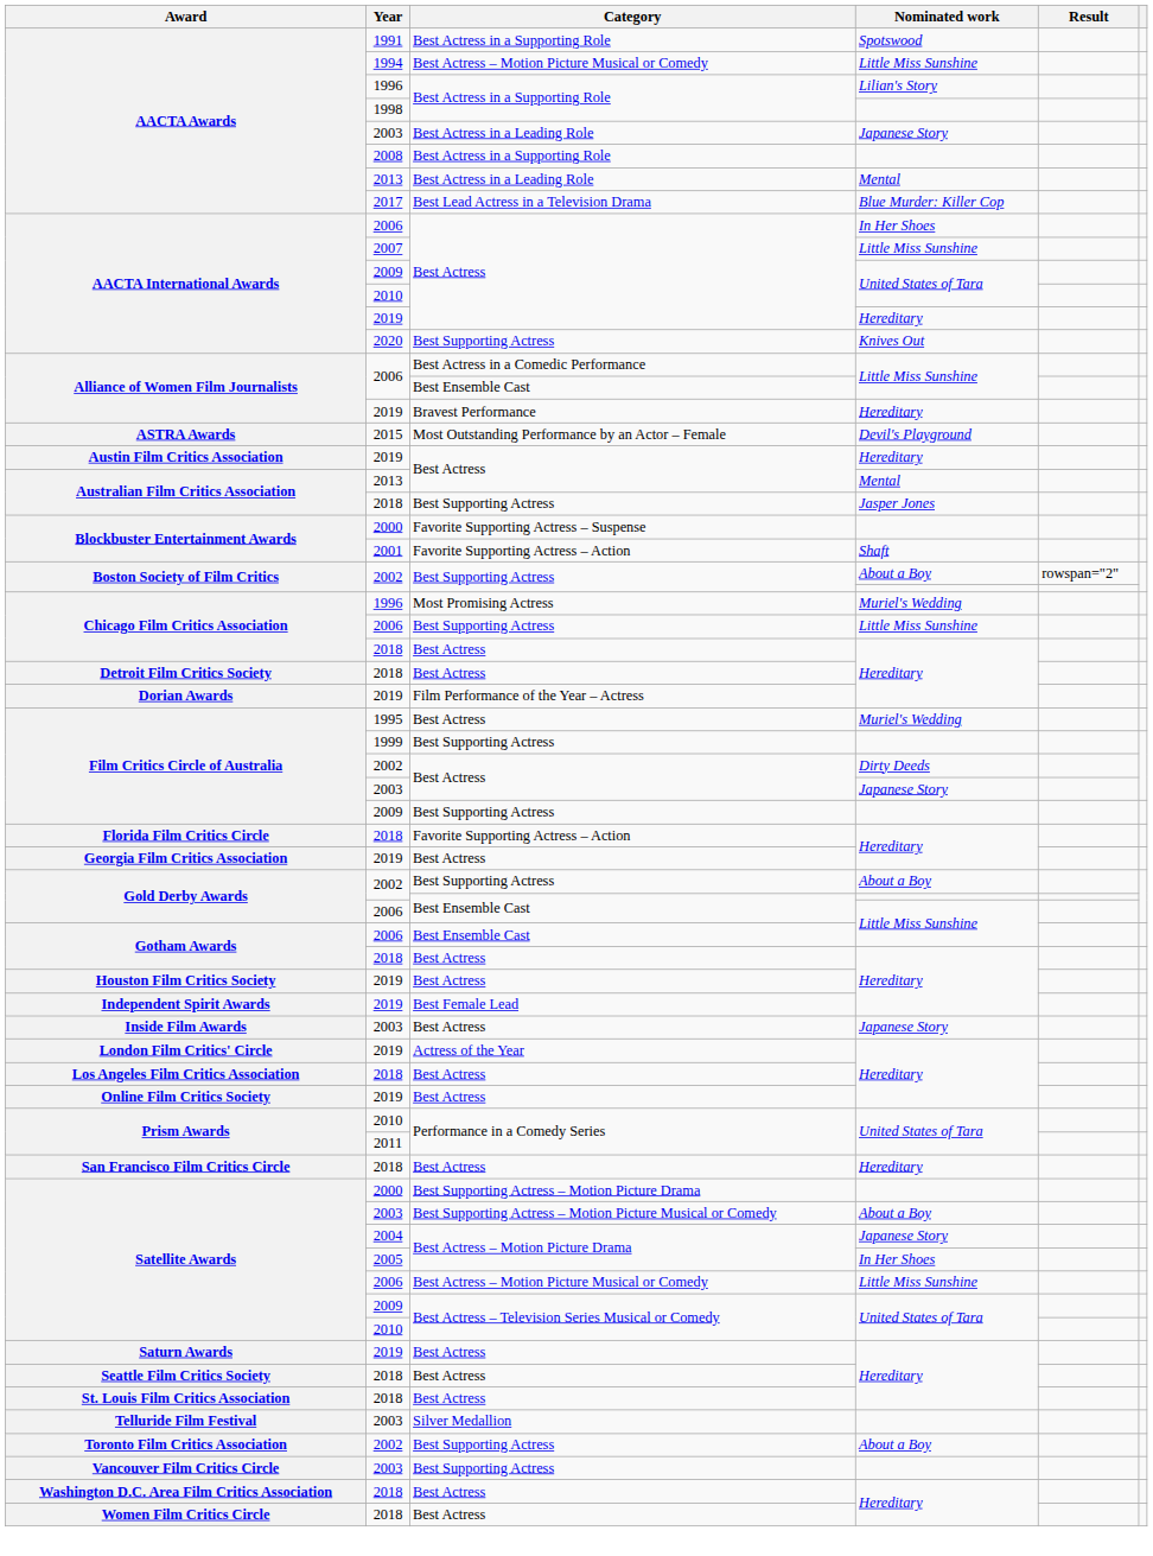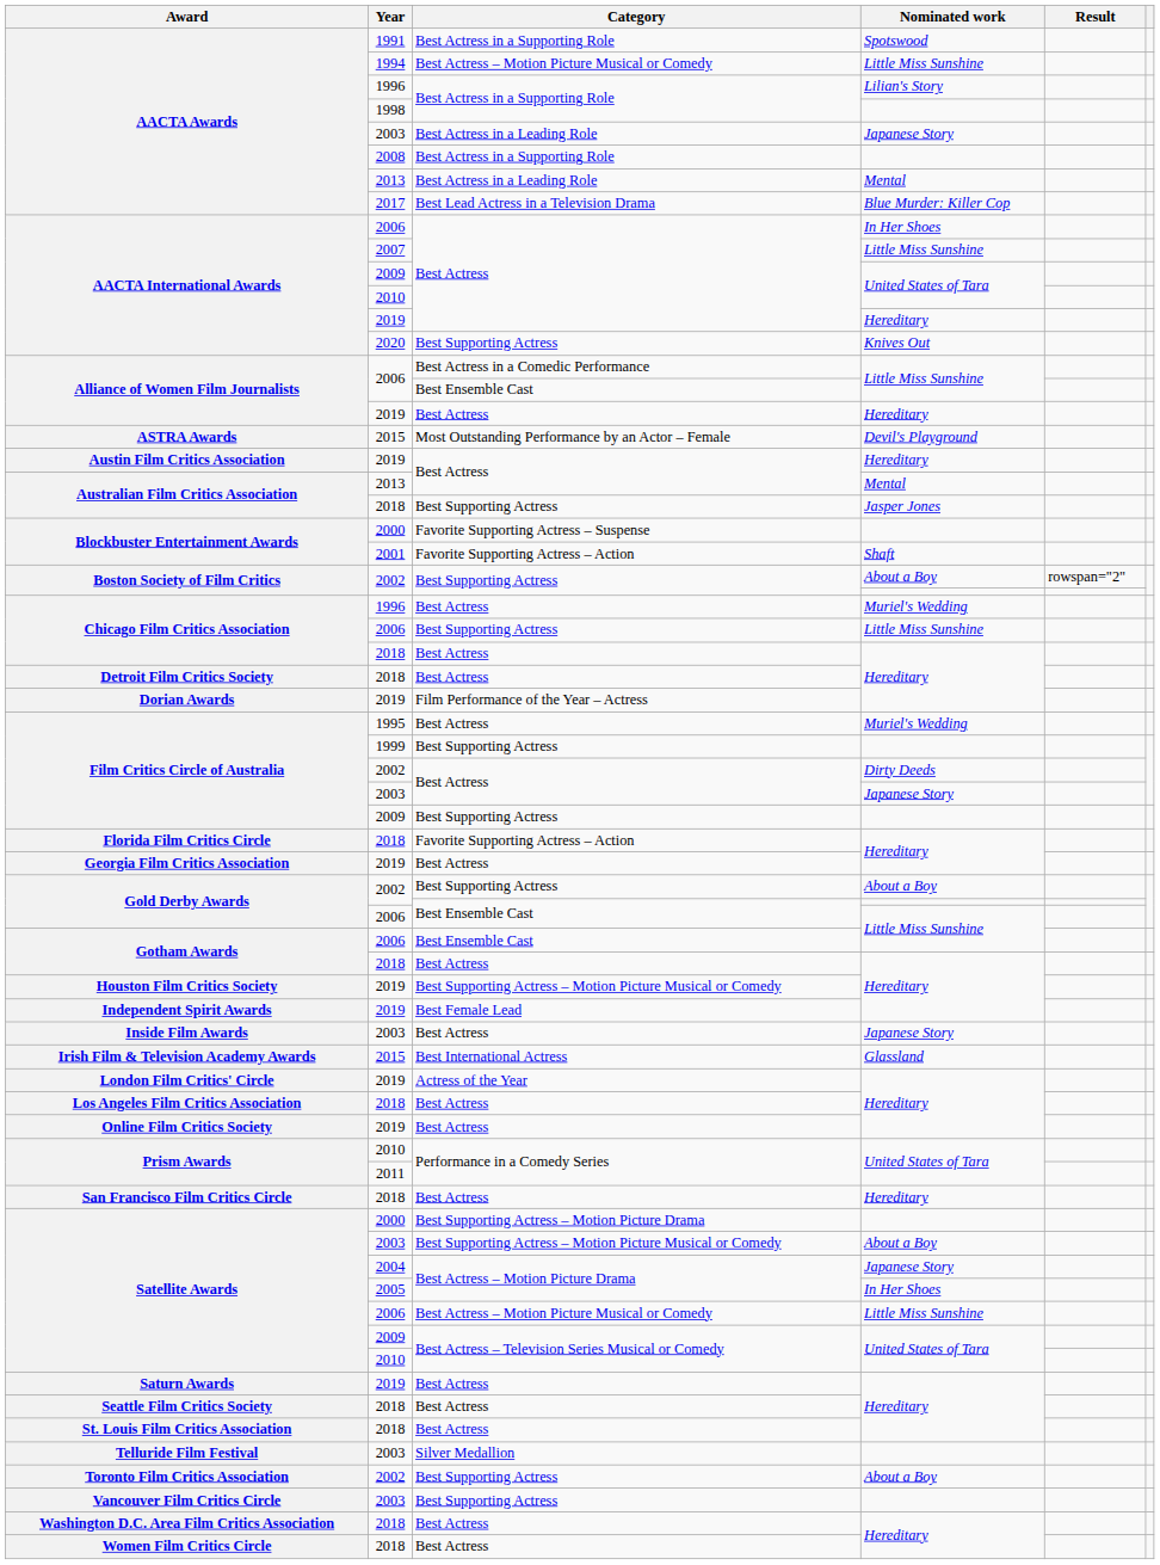Alliance of Women Film Journalists / 2019 | Category: Bravest Performance -> Best Actress
Chicago Film Critics Association / 1996 | Category: Most Promising Actress -> Best Actress
Houston Film Critics Society | Category: Best Actress -> Best Supporting Actress – Motion Picture Musical or Comedy
+ row: Irish Film & Television Academy Awards | 2015 | Best International Actress | Glassland
